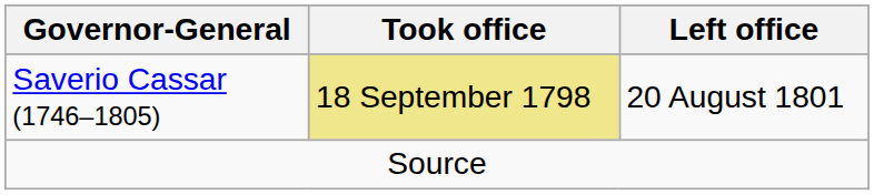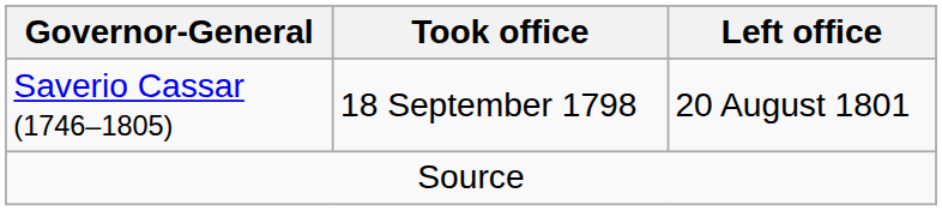Saverio Cassar (1746–1805) | Took office: khaki background -> no background
